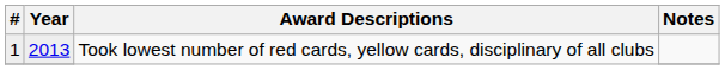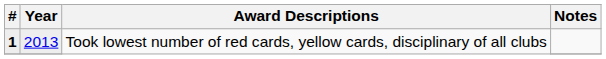row 2 | #: normal -> bold
